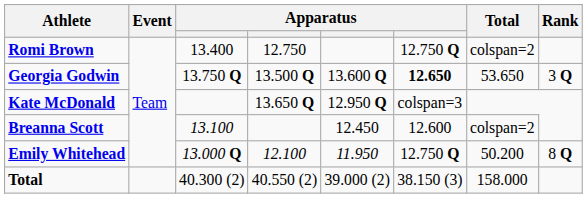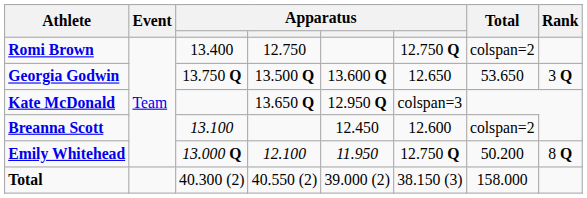Georgia Godwin | column 6: bold -> normal
